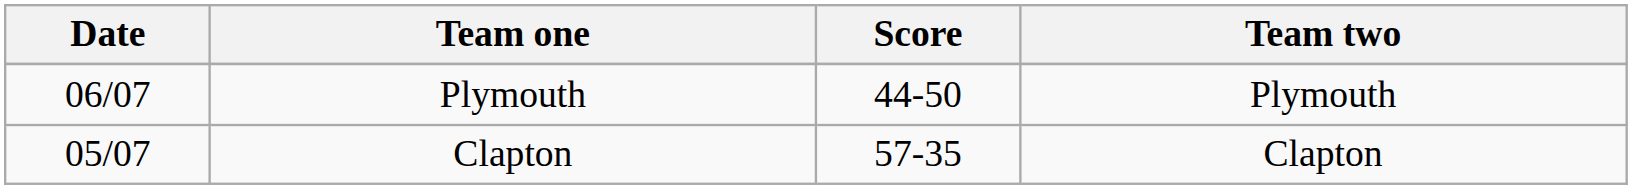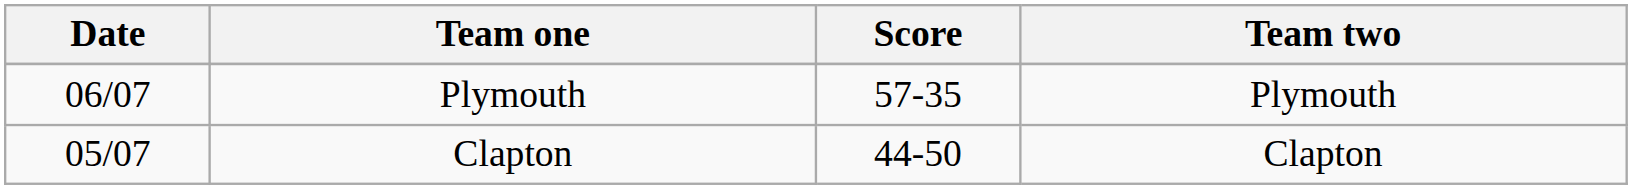row 2 | Score: 44-50 -> 57-35
row 3 | Score: 57-35 -> 44-50
